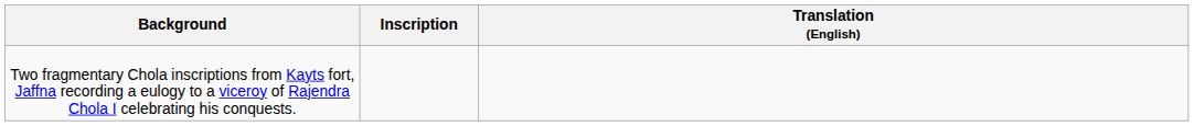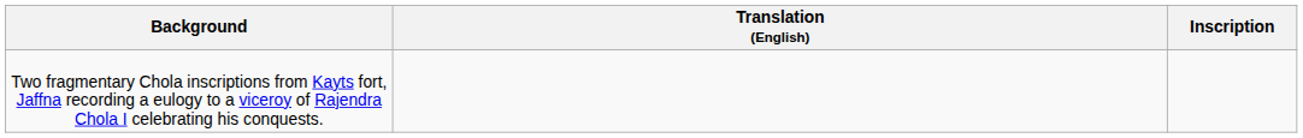columns swapped: Translation (English) <-> Inscription
